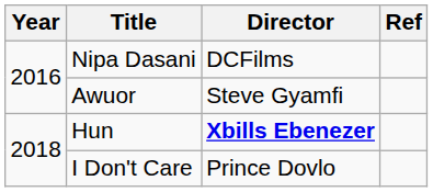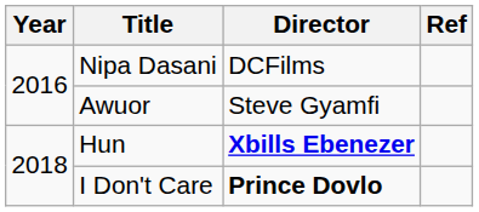I Don't Care | Director: normal -> bold
